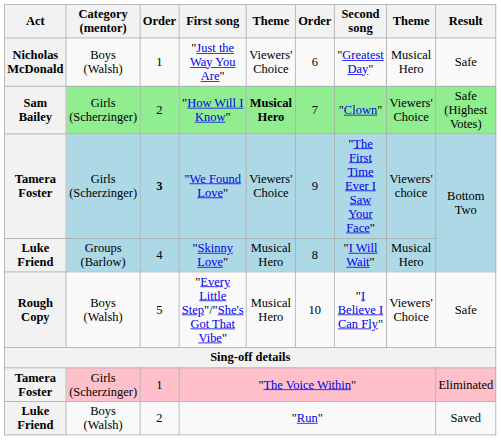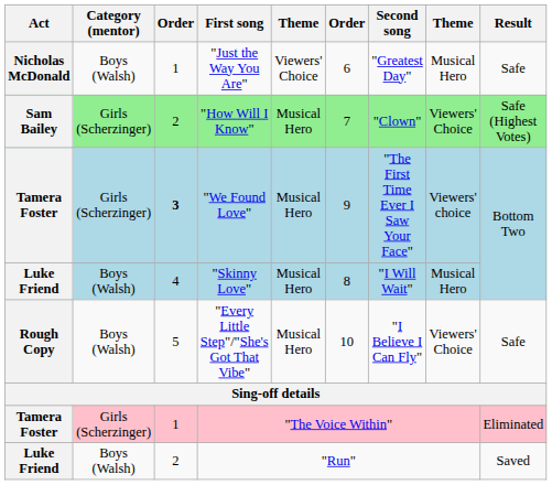"How Will I Know" | column 5: bold -> normal
"We Found Love" | column 5: Viewers' Choice -> Musical Hero
"Skinny Love" | Category (mentor): Groups (Barlow) -> Boys (Walsh)
